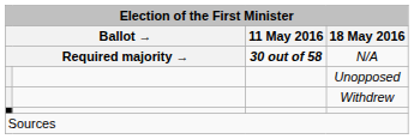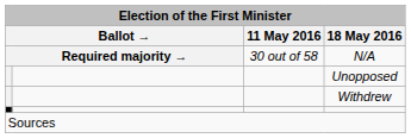N/A | Election of the First Minister / 11 May 2016: bold -> normal
